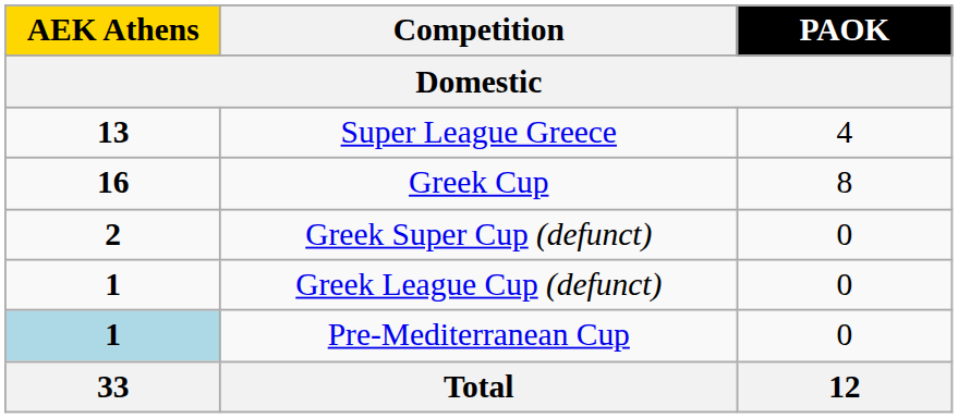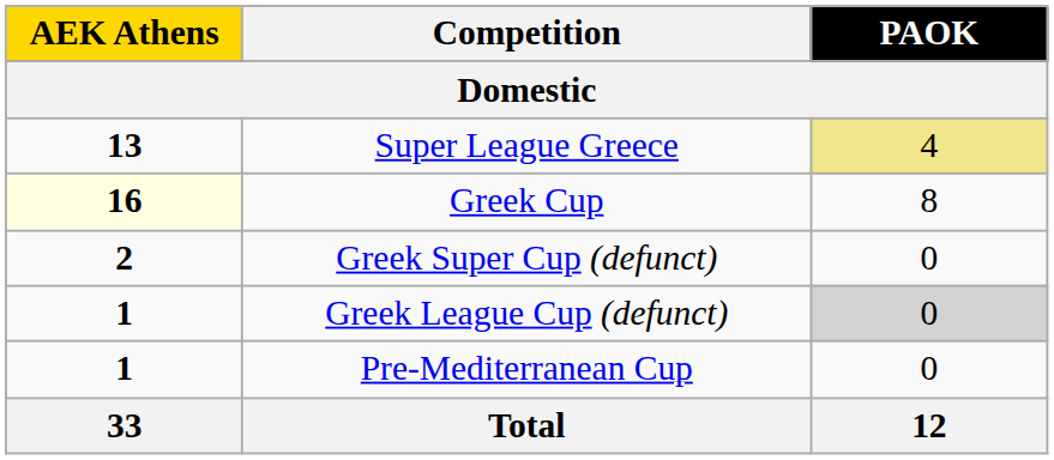Super League Greece | PAOK: no background -> khaki background
Greek Cup | AEK Athens: no background -> lightyellow background
Greek League Cup (defunct) | PAOK: no background -> lightgrey background
Pre-Mediterranean Cup | AEK Athens: lightblue background -> no background
